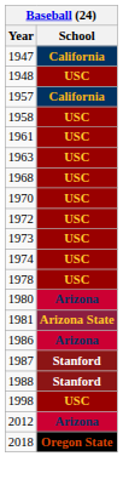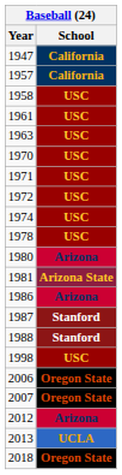- row: 1948 | USC
- row: 1968 | USC
+ row: 1971 | USC
- row: 1973 | USC
+ row: 2006 | Oregon State
+ row: 2007 | Oregon State
+ row: 2013 | UCLA
